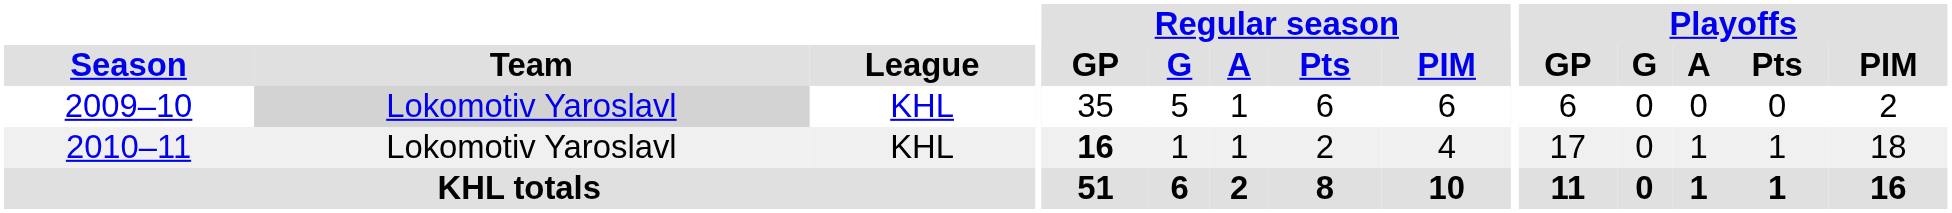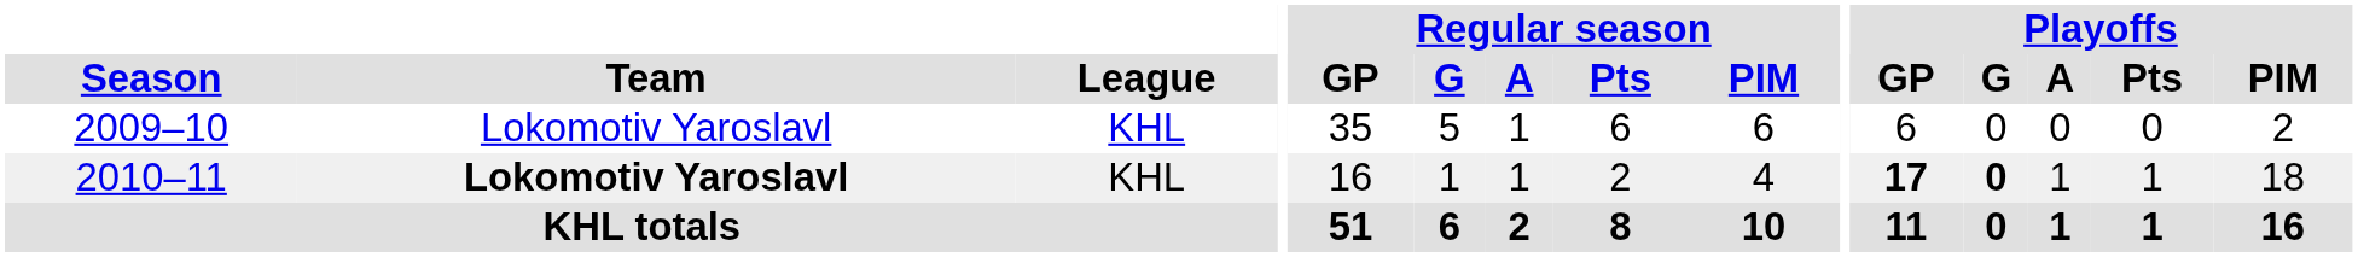2009–10 | Team: lightgrey background -> no background
2010–11 | Team: normal -> bold
2010–11 | Regular season / GP: bold -> normal
2010–11 | Playoffs / GP: normal -> bold
2010–11 | Playoffs / G: normal -> bold
